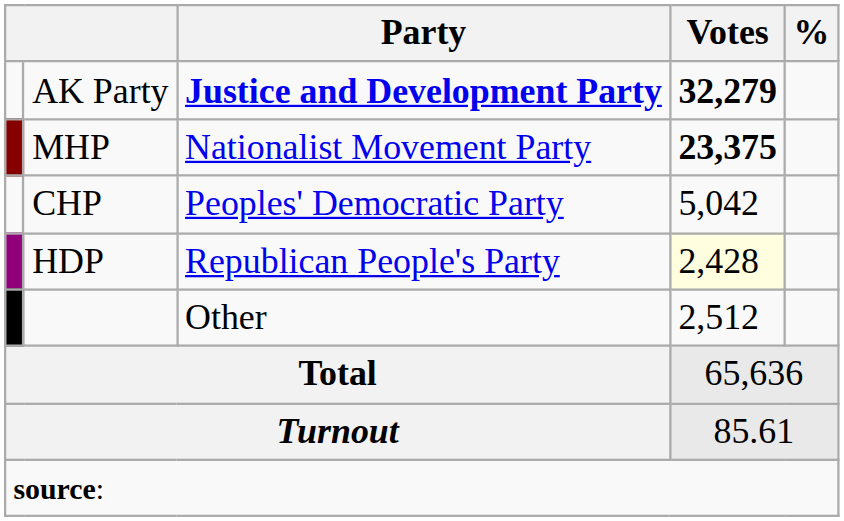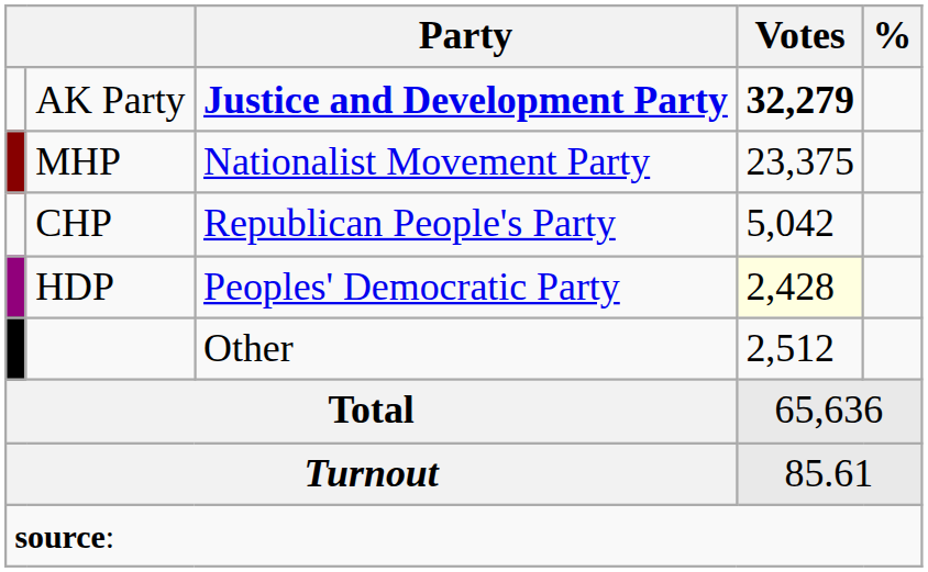MHP | Votes: bold -> normal
CHP | Party: Peoples' Democratic Party -> Republican People's Party
HDP | Party: Republican People's Party -> Peoples' Democratic Party
